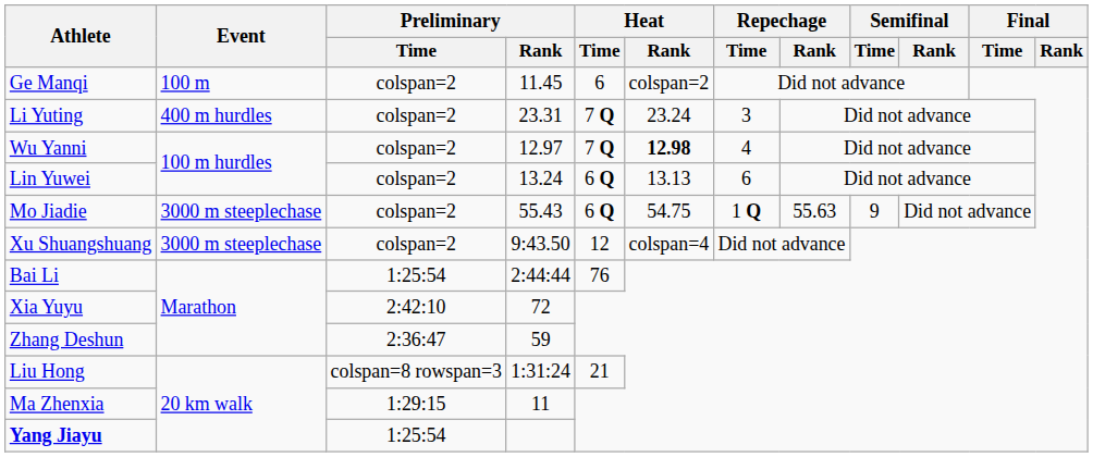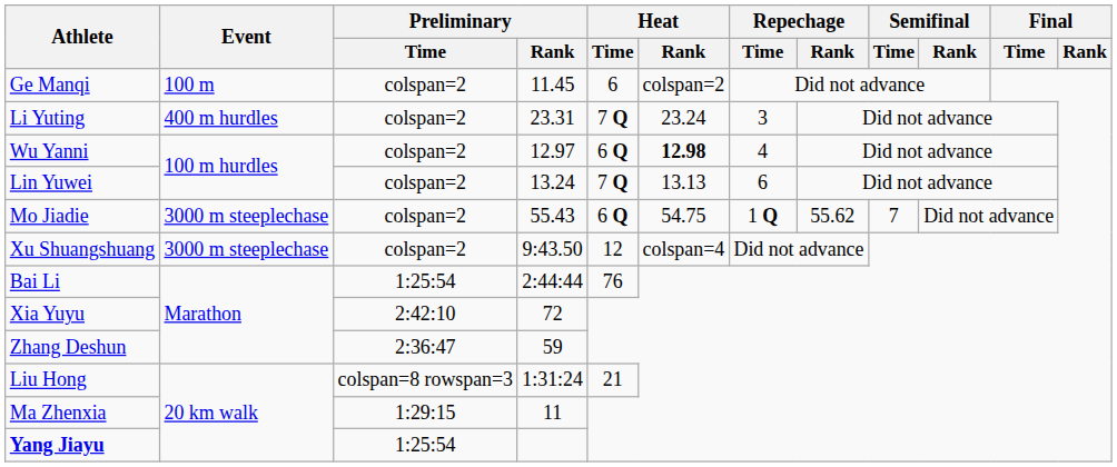Wu Yanni | Heat / Time: 7 Q -> 6 Q
Lin Yuwei | Heat / Time: 6 Q -> 7 Q
Mo Jiadie | Repechage / Rank: 55.63 -> 55.62
Mo Jiadie | Semifinal / Time: 9 -> 7
